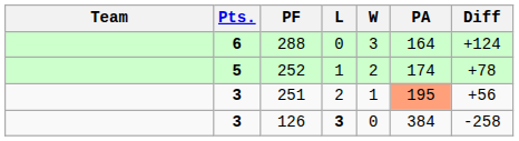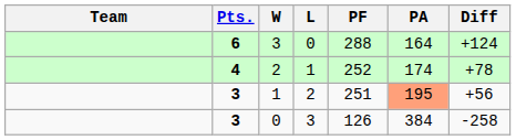columns swapped: W <-> PF
row 3 | Pts.: 5 -> 4
row 5 | L: bold -> normal
